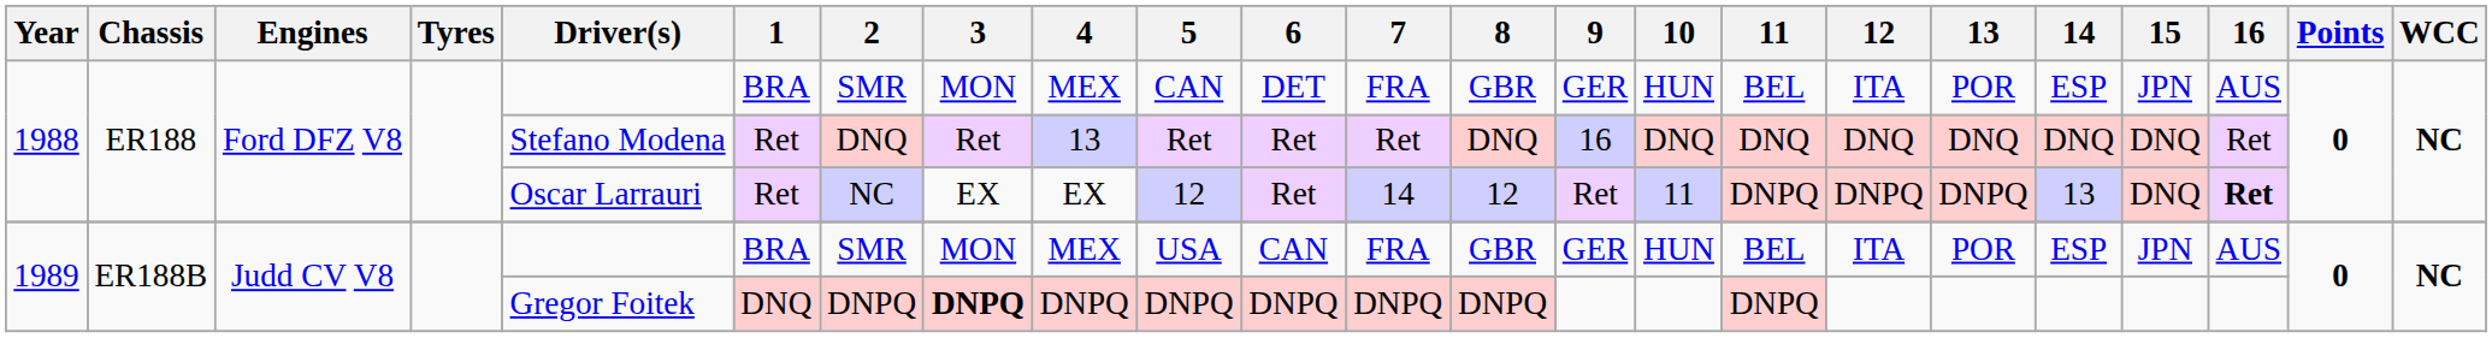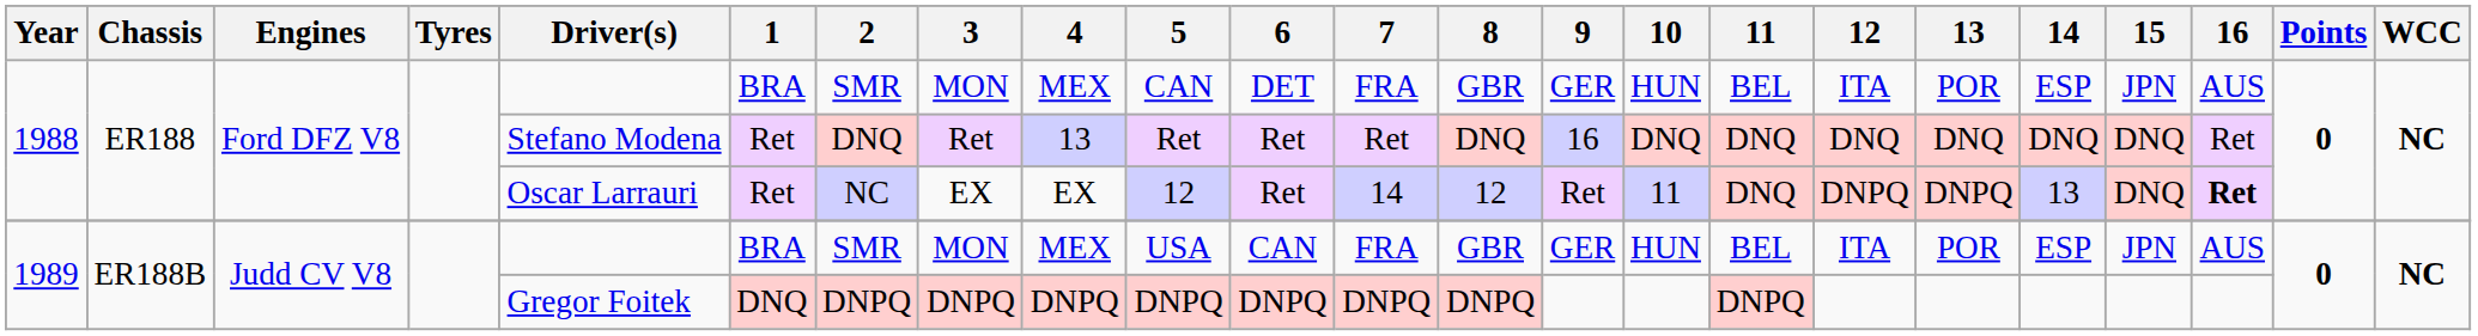row 4 | 11: DNPQ -> DNQ
row 6 | 3: bold -> normal
